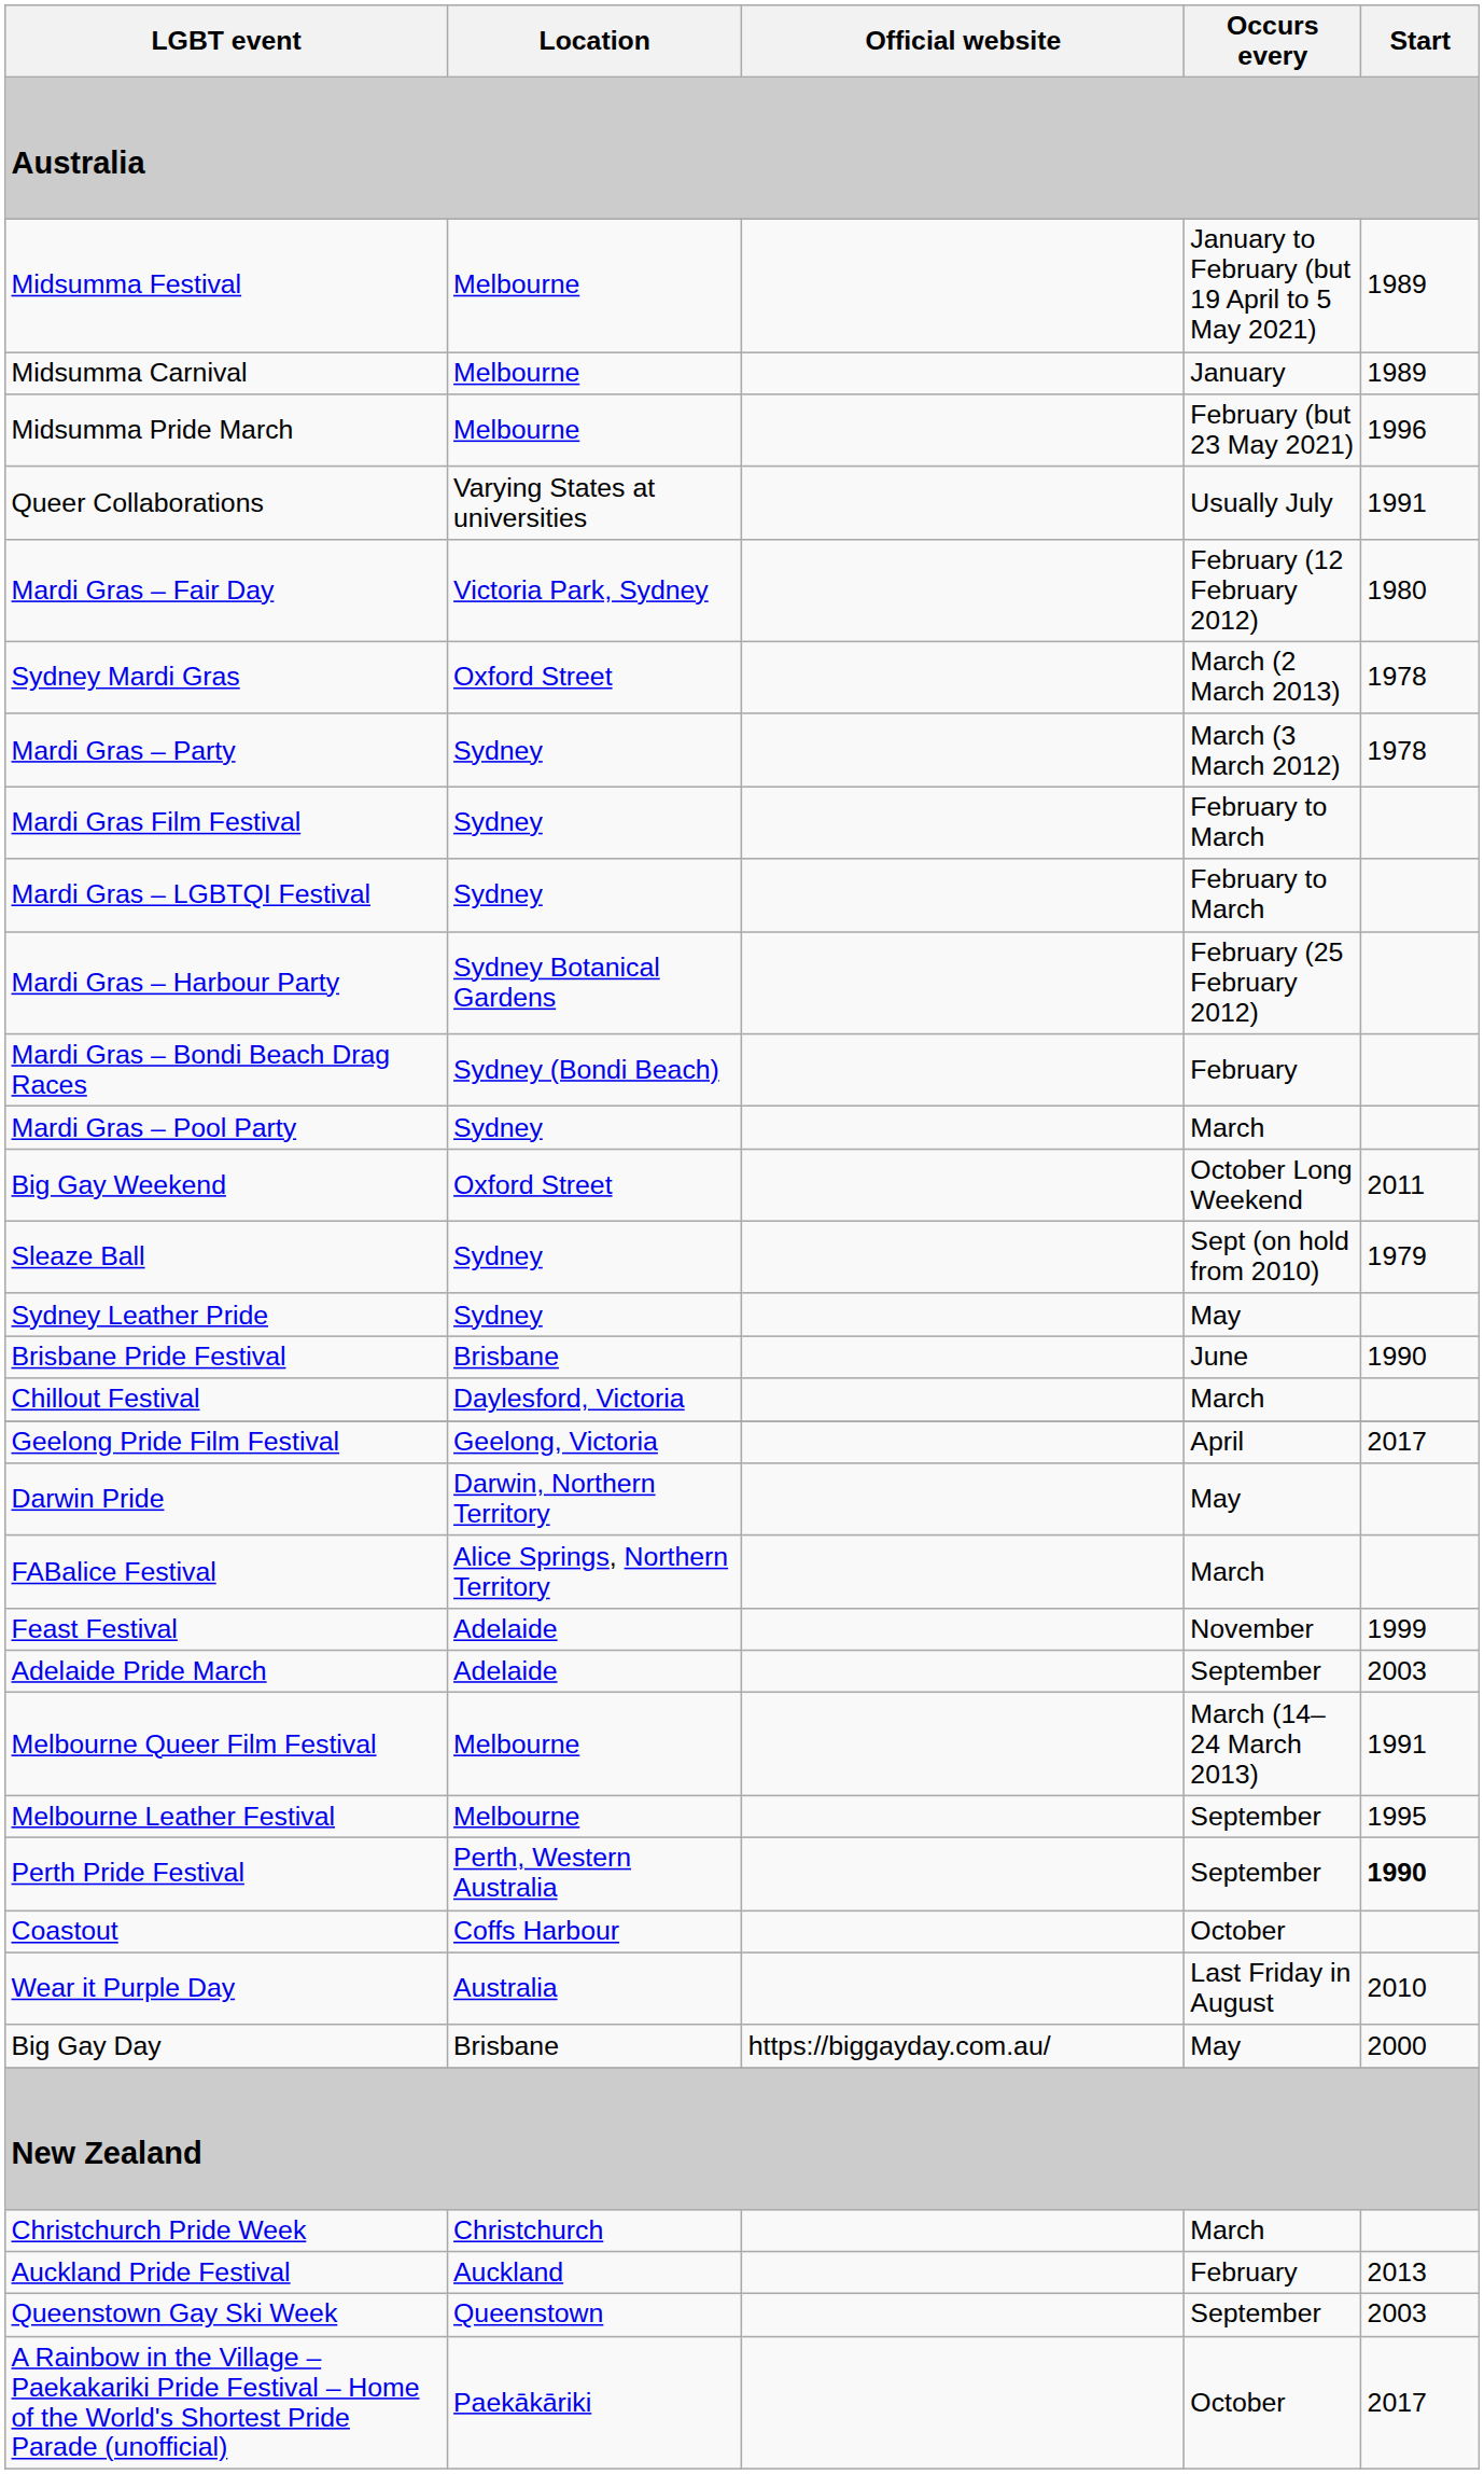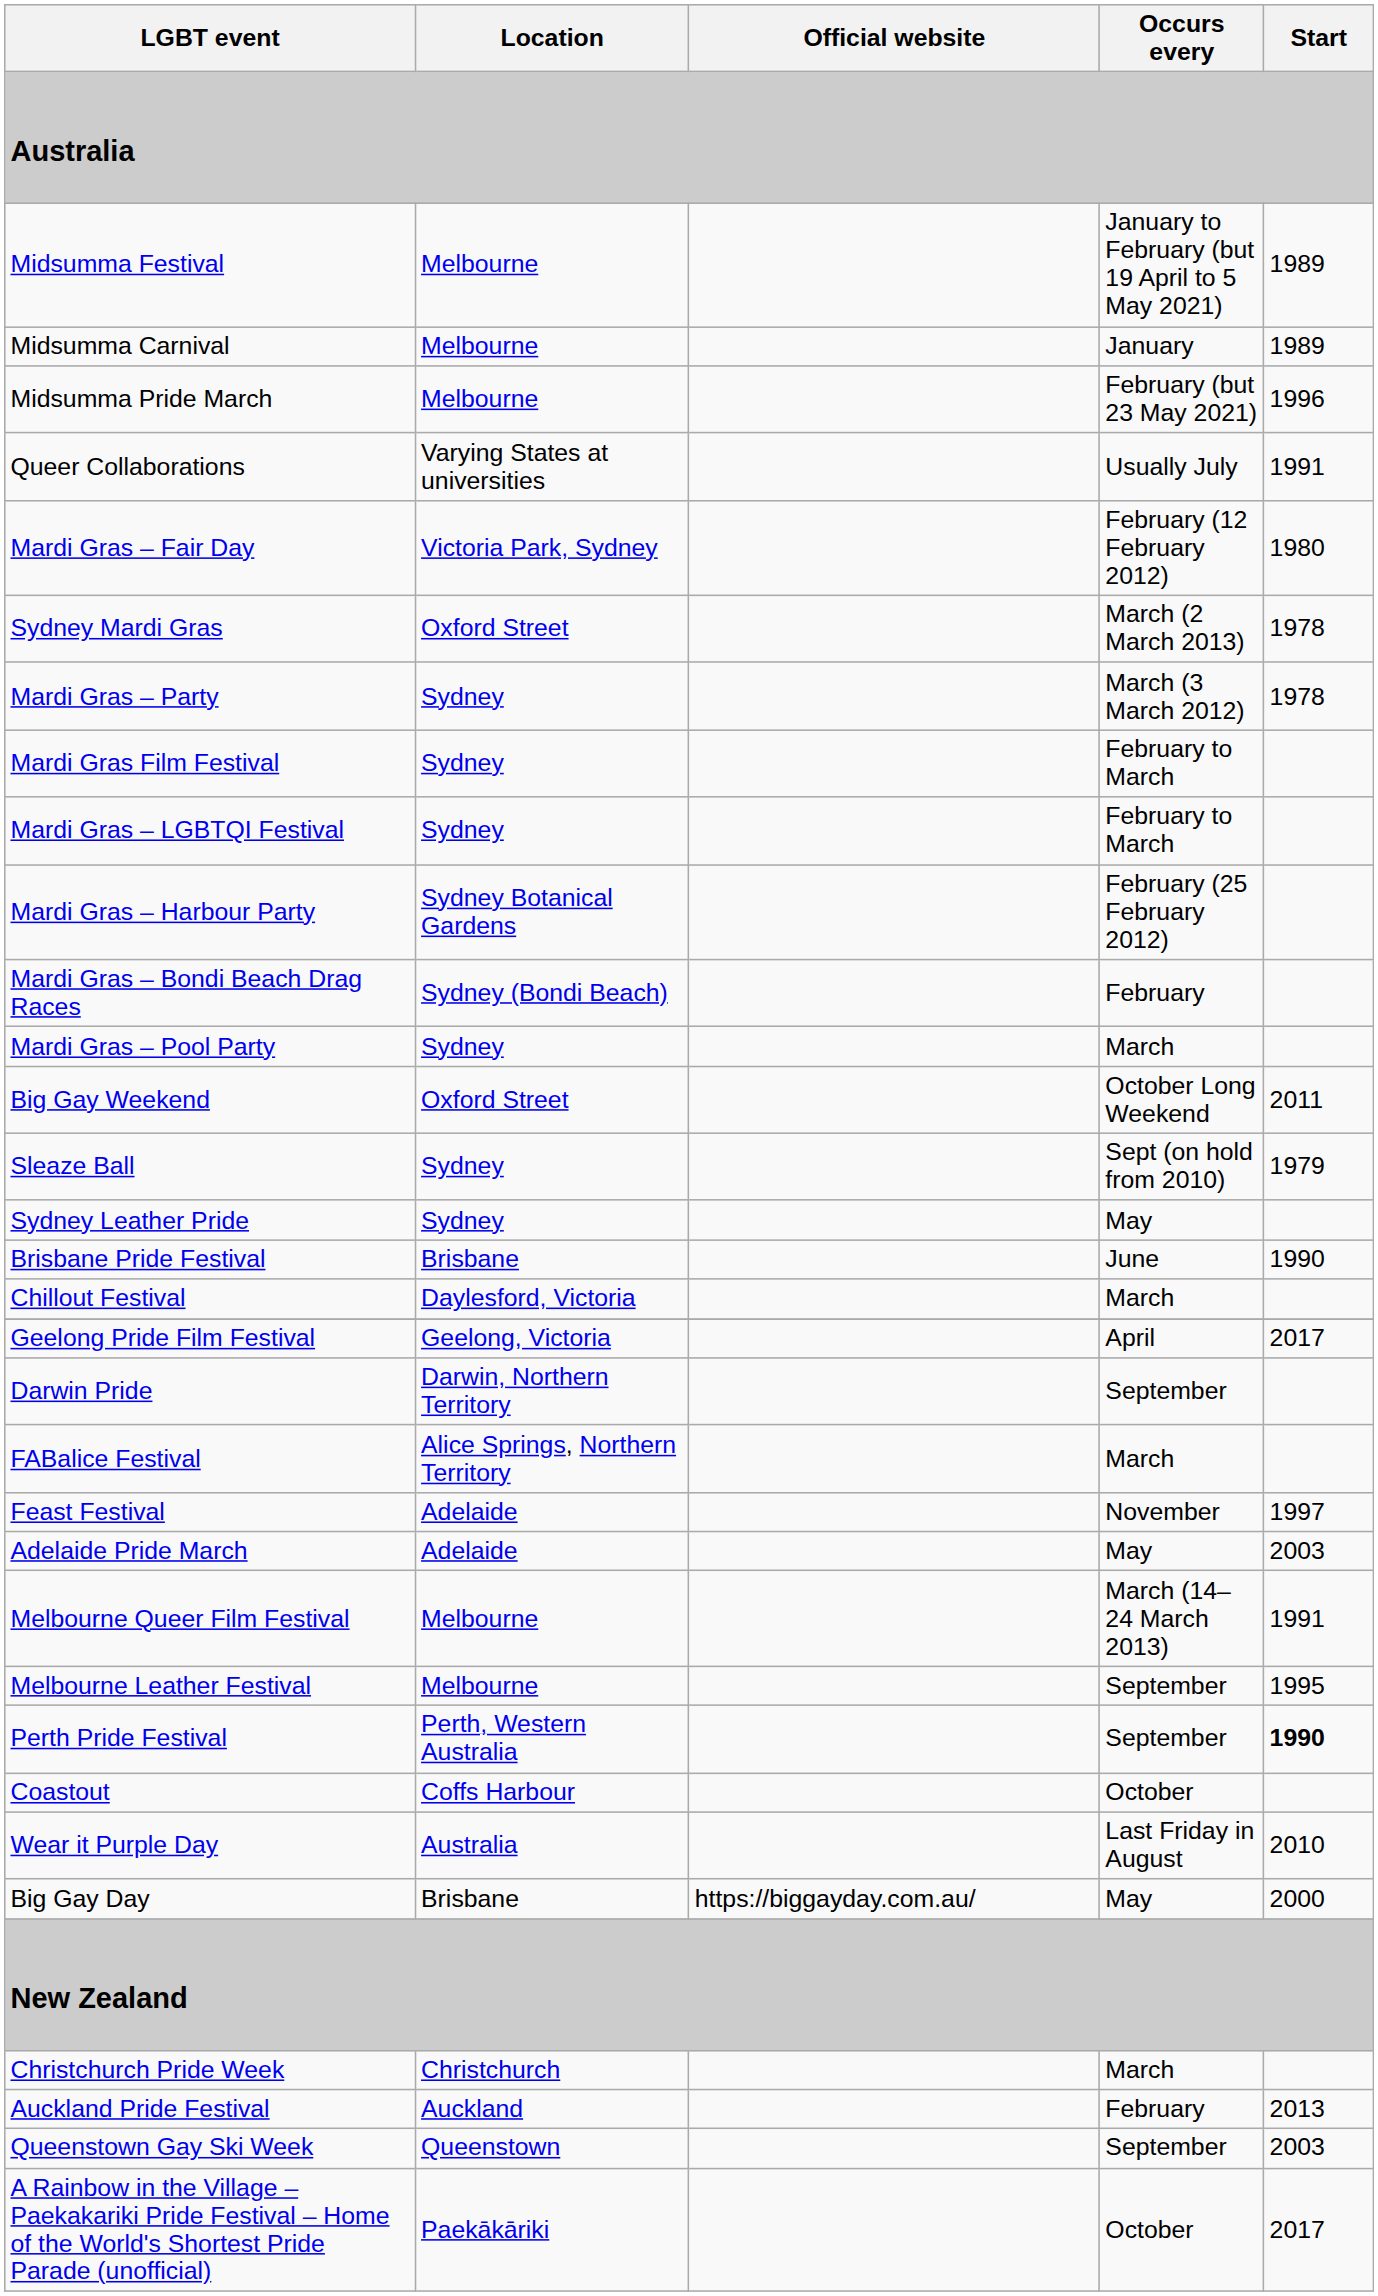Darwin Pride | Occurs every: May -> September
Feast Festival | Start: 1999 -> 1997
Adelaide Pride March | Occurs every: September -> May
